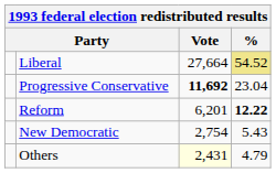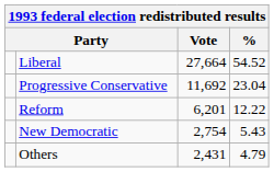Liberal | %: khaki background -> no background
Progressive Conservative | Vote: bold -> normal
Reform | %: bold -> normal
Others | Vote: lightyellow background -> no background
